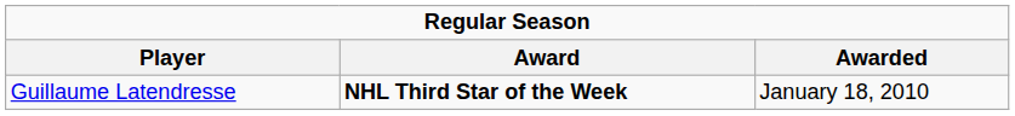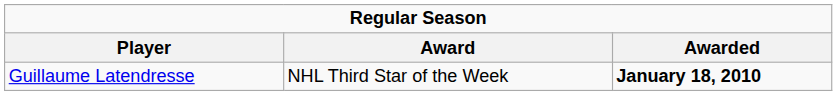Guillaume Latendresse | Award: bold -> normal
Guillaume Latendresse | Awarded: normal -> bold
